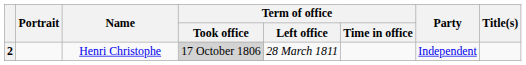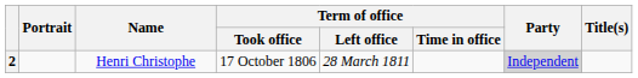2 | Term of office / Took office: lightgrey background -> no background
2 | Party: no background -> lightgrey background
